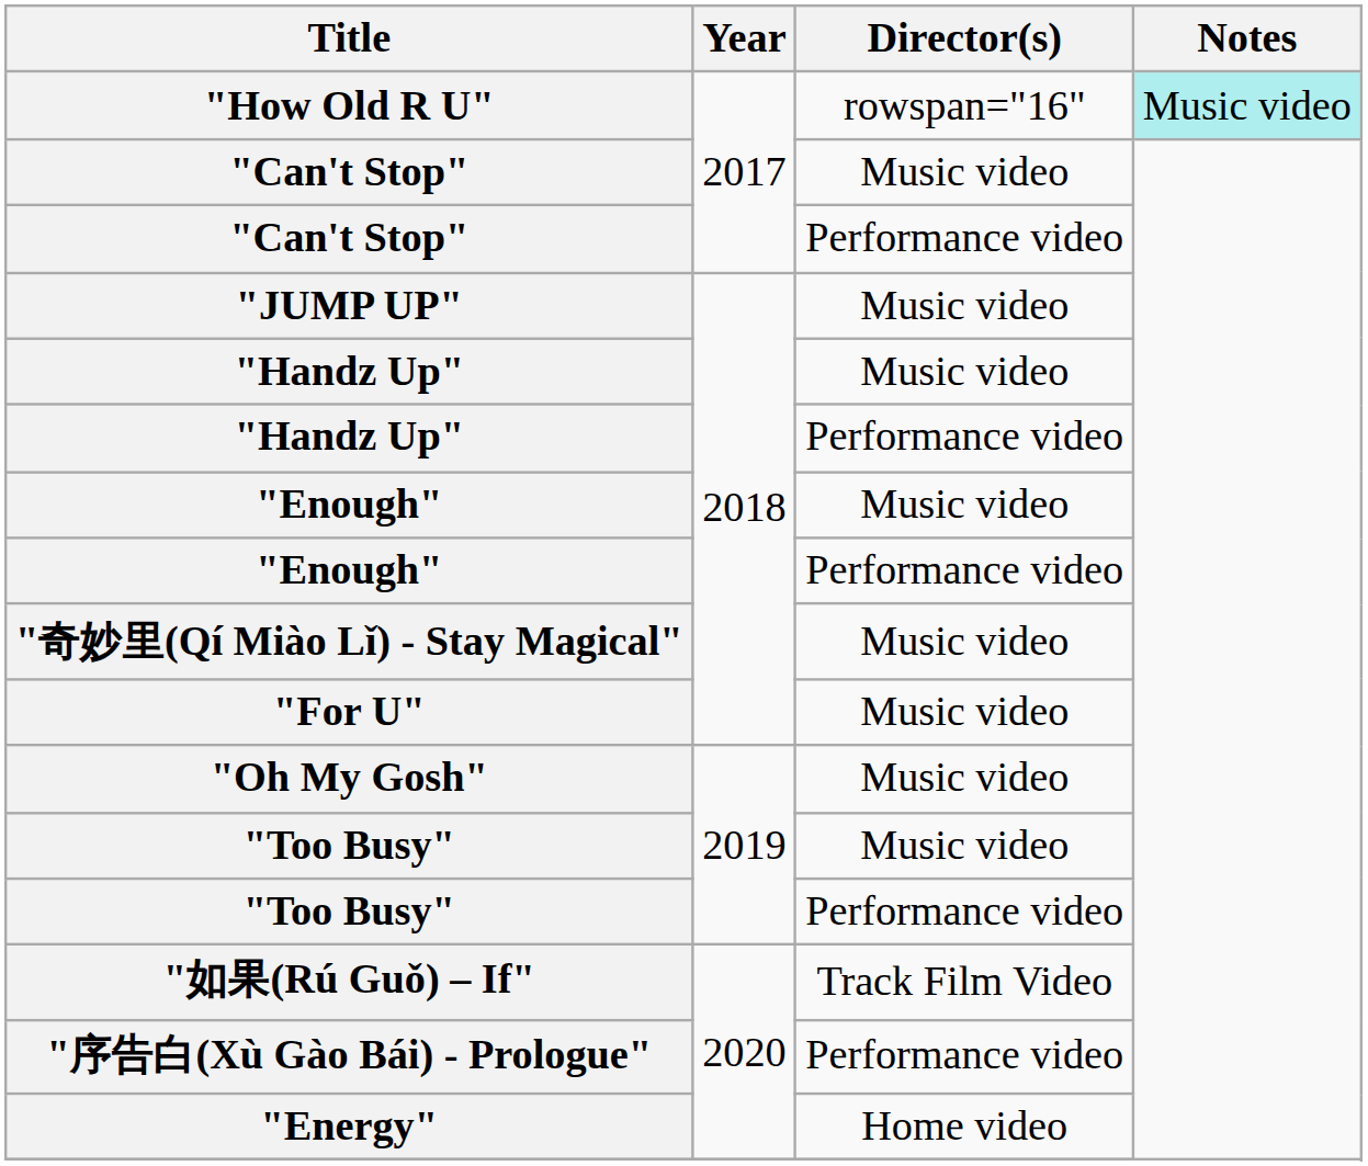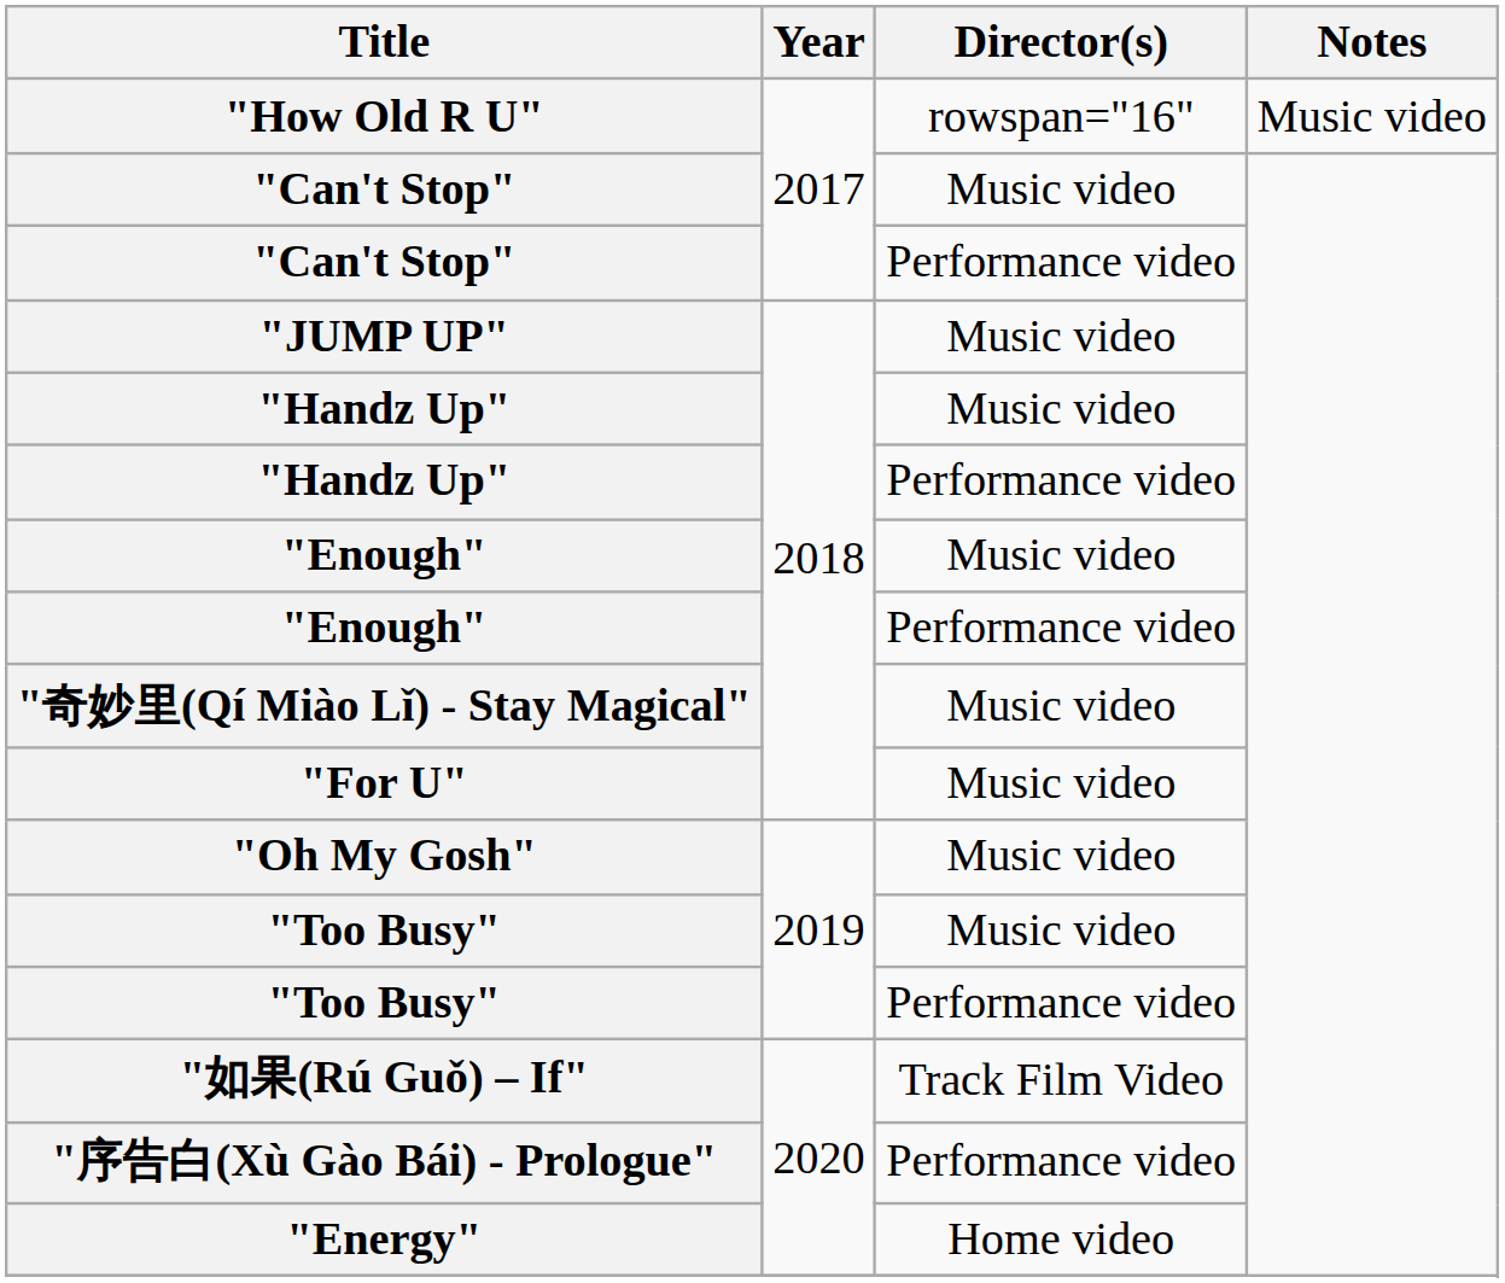"How Old R U" | Notes: paleturquoise background -> no background
